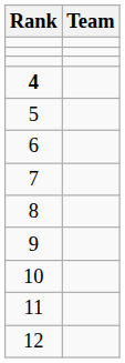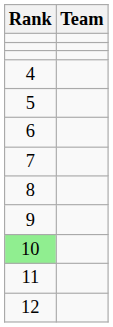row 5 | Rank: bold -> normal
row 11 | Rank: no background -> lightgreen background
